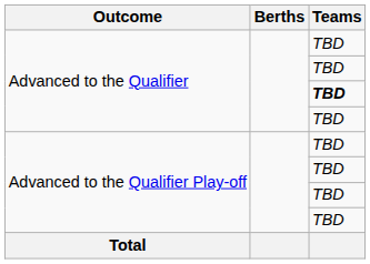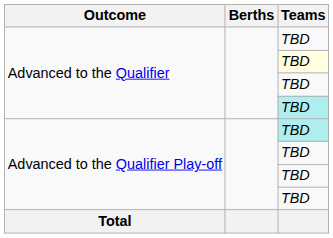row 3 | Teams: no background -> lightyellow background
row 4 | Teams: bold -> normal
row 5 | Teams: no background -> paleturquoise background
row 6 | Teams: no background -> paleturquoise background
